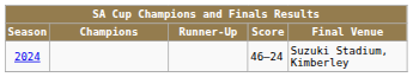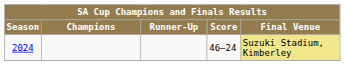2024 | Final Venue: no background -> khaki background
